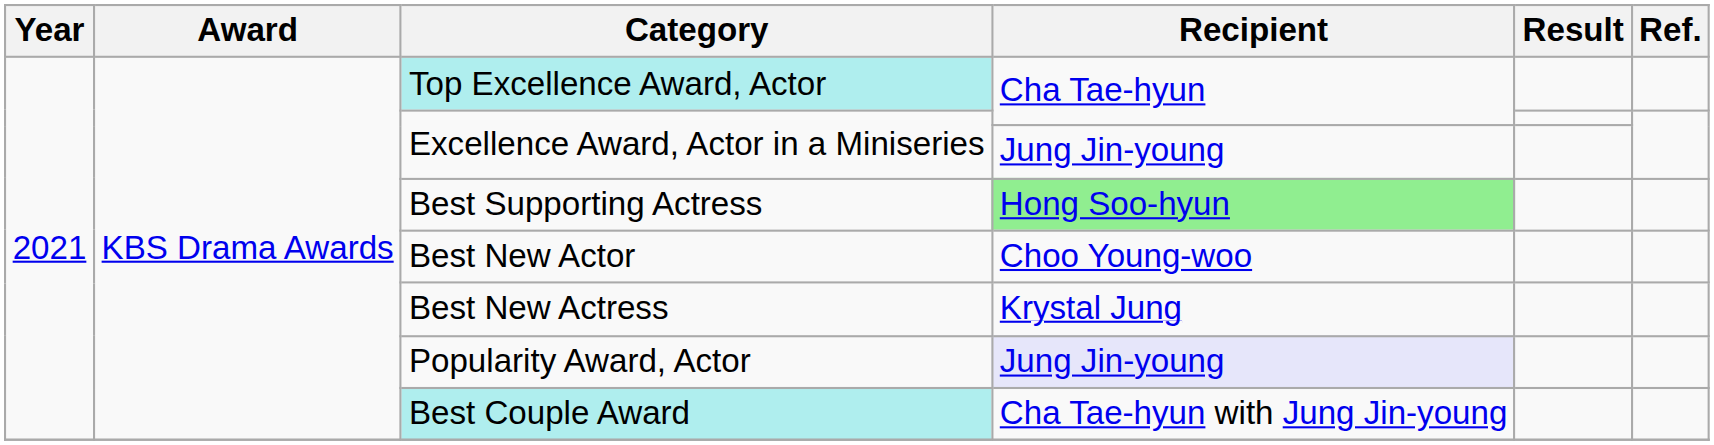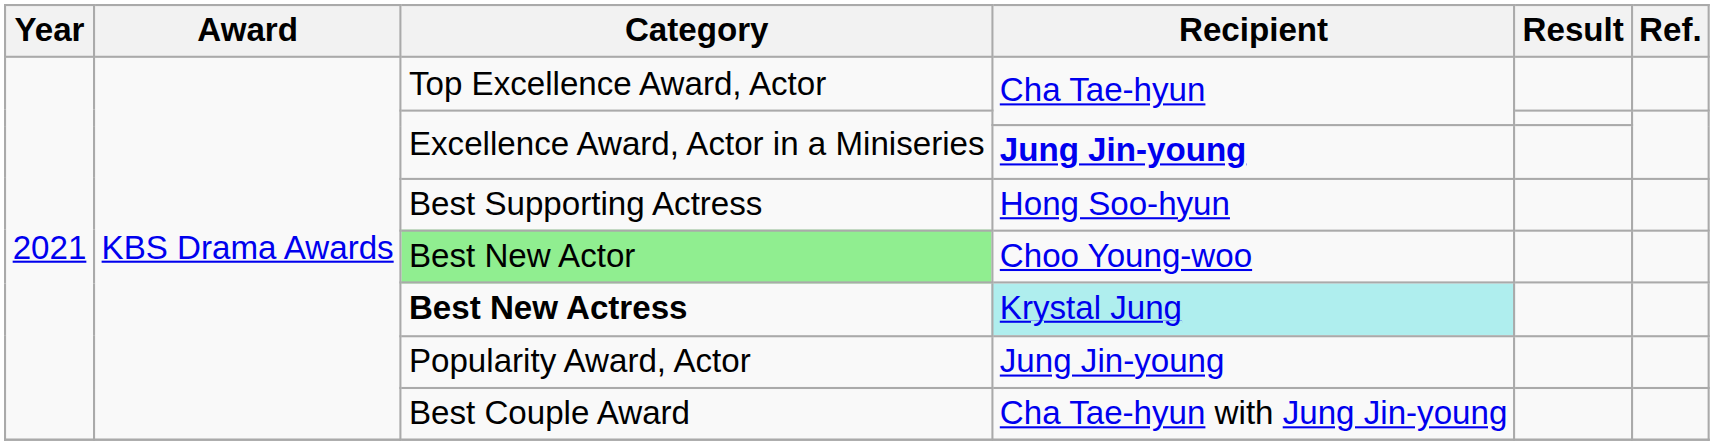Top Excellence Award, Actor | Category: paleturquoise background -> no background
Excellence Award, Actor in a Miniseries / Jung Jin-young | Recipient: normal -> bold
Best Supporting Actress | Recipient: lightgreen background -> no background
Best New Actor | Category: no background -> lightgreen background
Best New Actress | Category: normal -> bold
Best New Actress | Recipient: no background -> paleturquoise background
Popularity Award, Actor | Recipient: lavender background -> no background
Best Couple Award | Category: paleturquoise background -> no background
